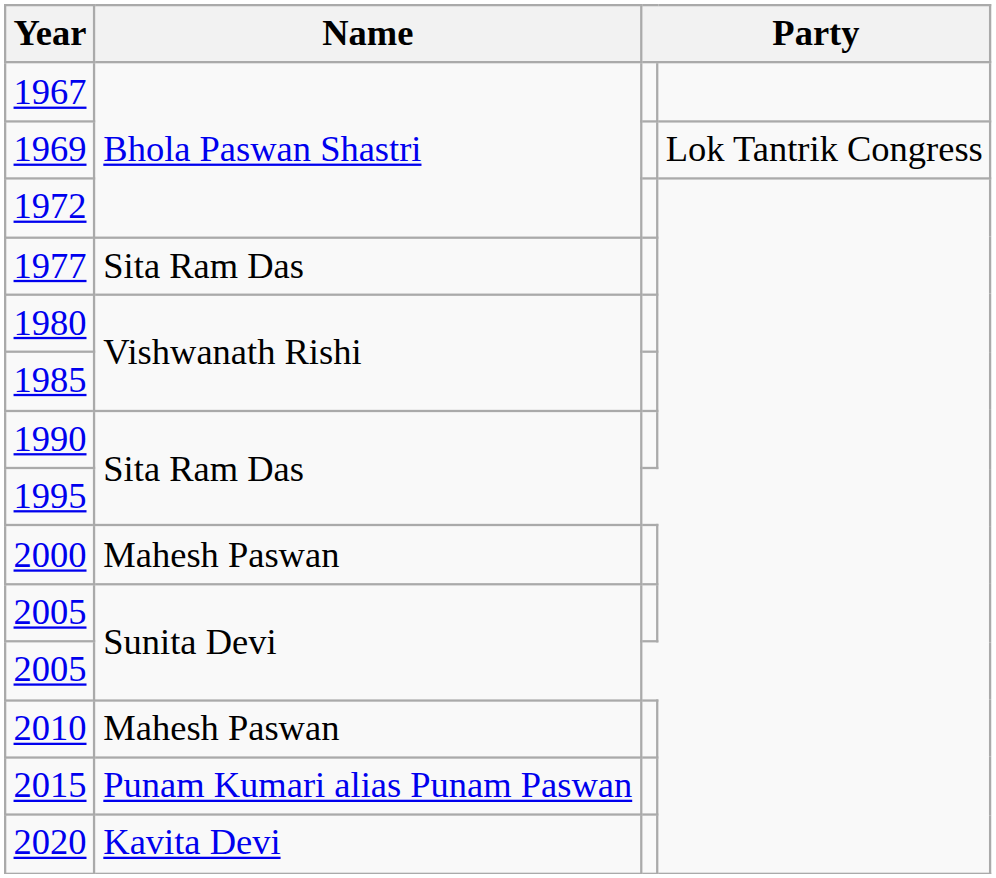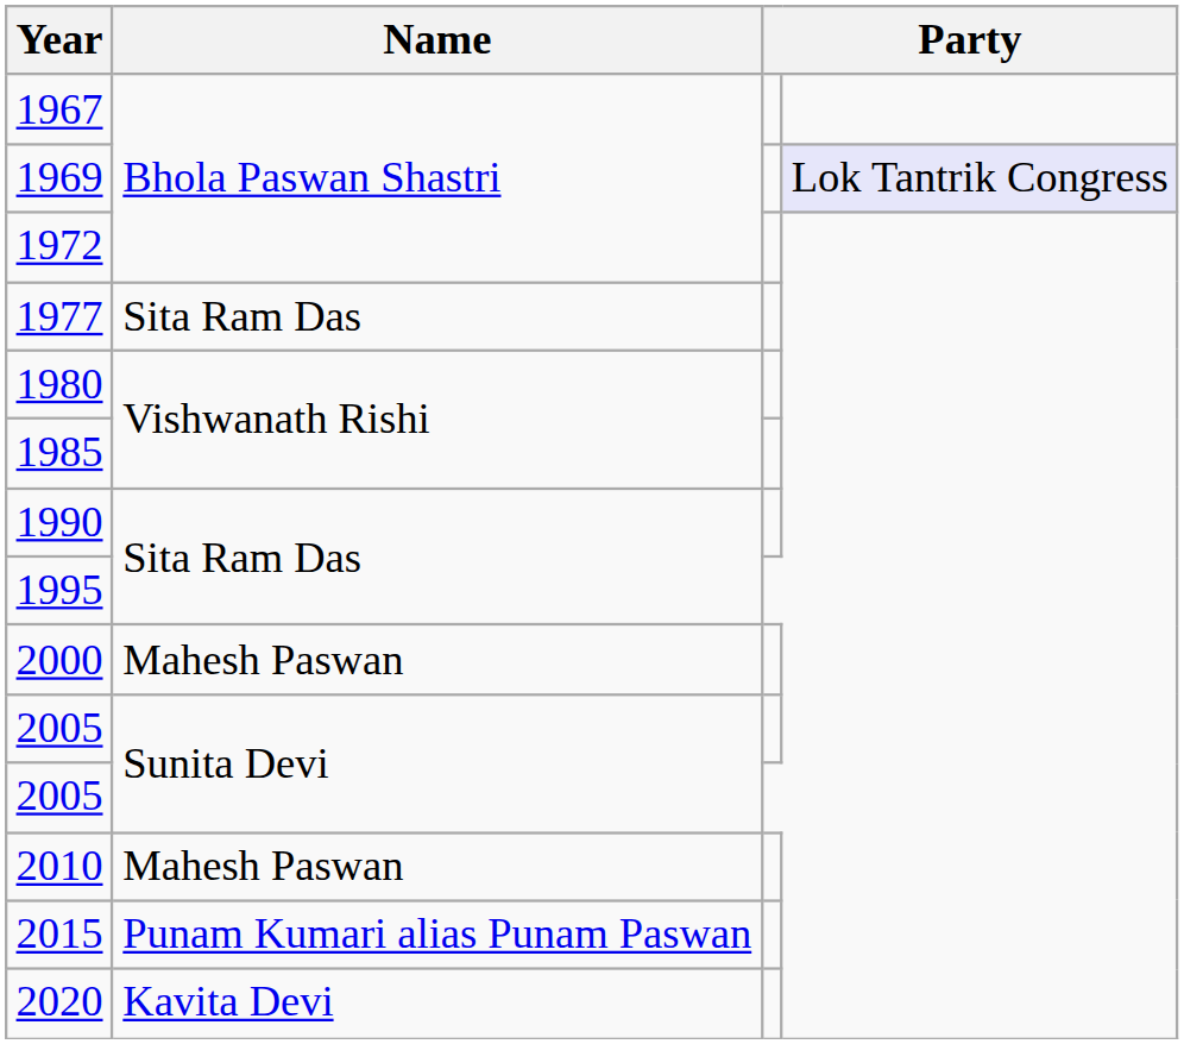1969 | column 4: no background -> lavender background
